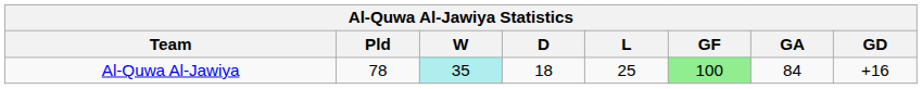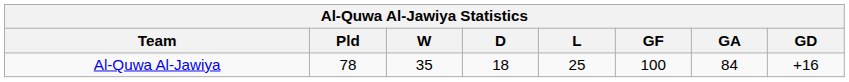Al-Quwa Al-Jawiya | W: paleturquoise background -> no background
Al-Quwa Al-Jawiya | GF: lightgreen background -> no background
